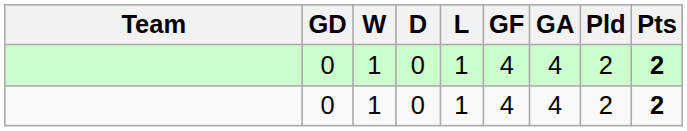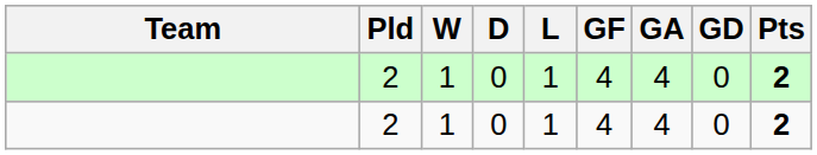columns swapped: Pld <-> GD
